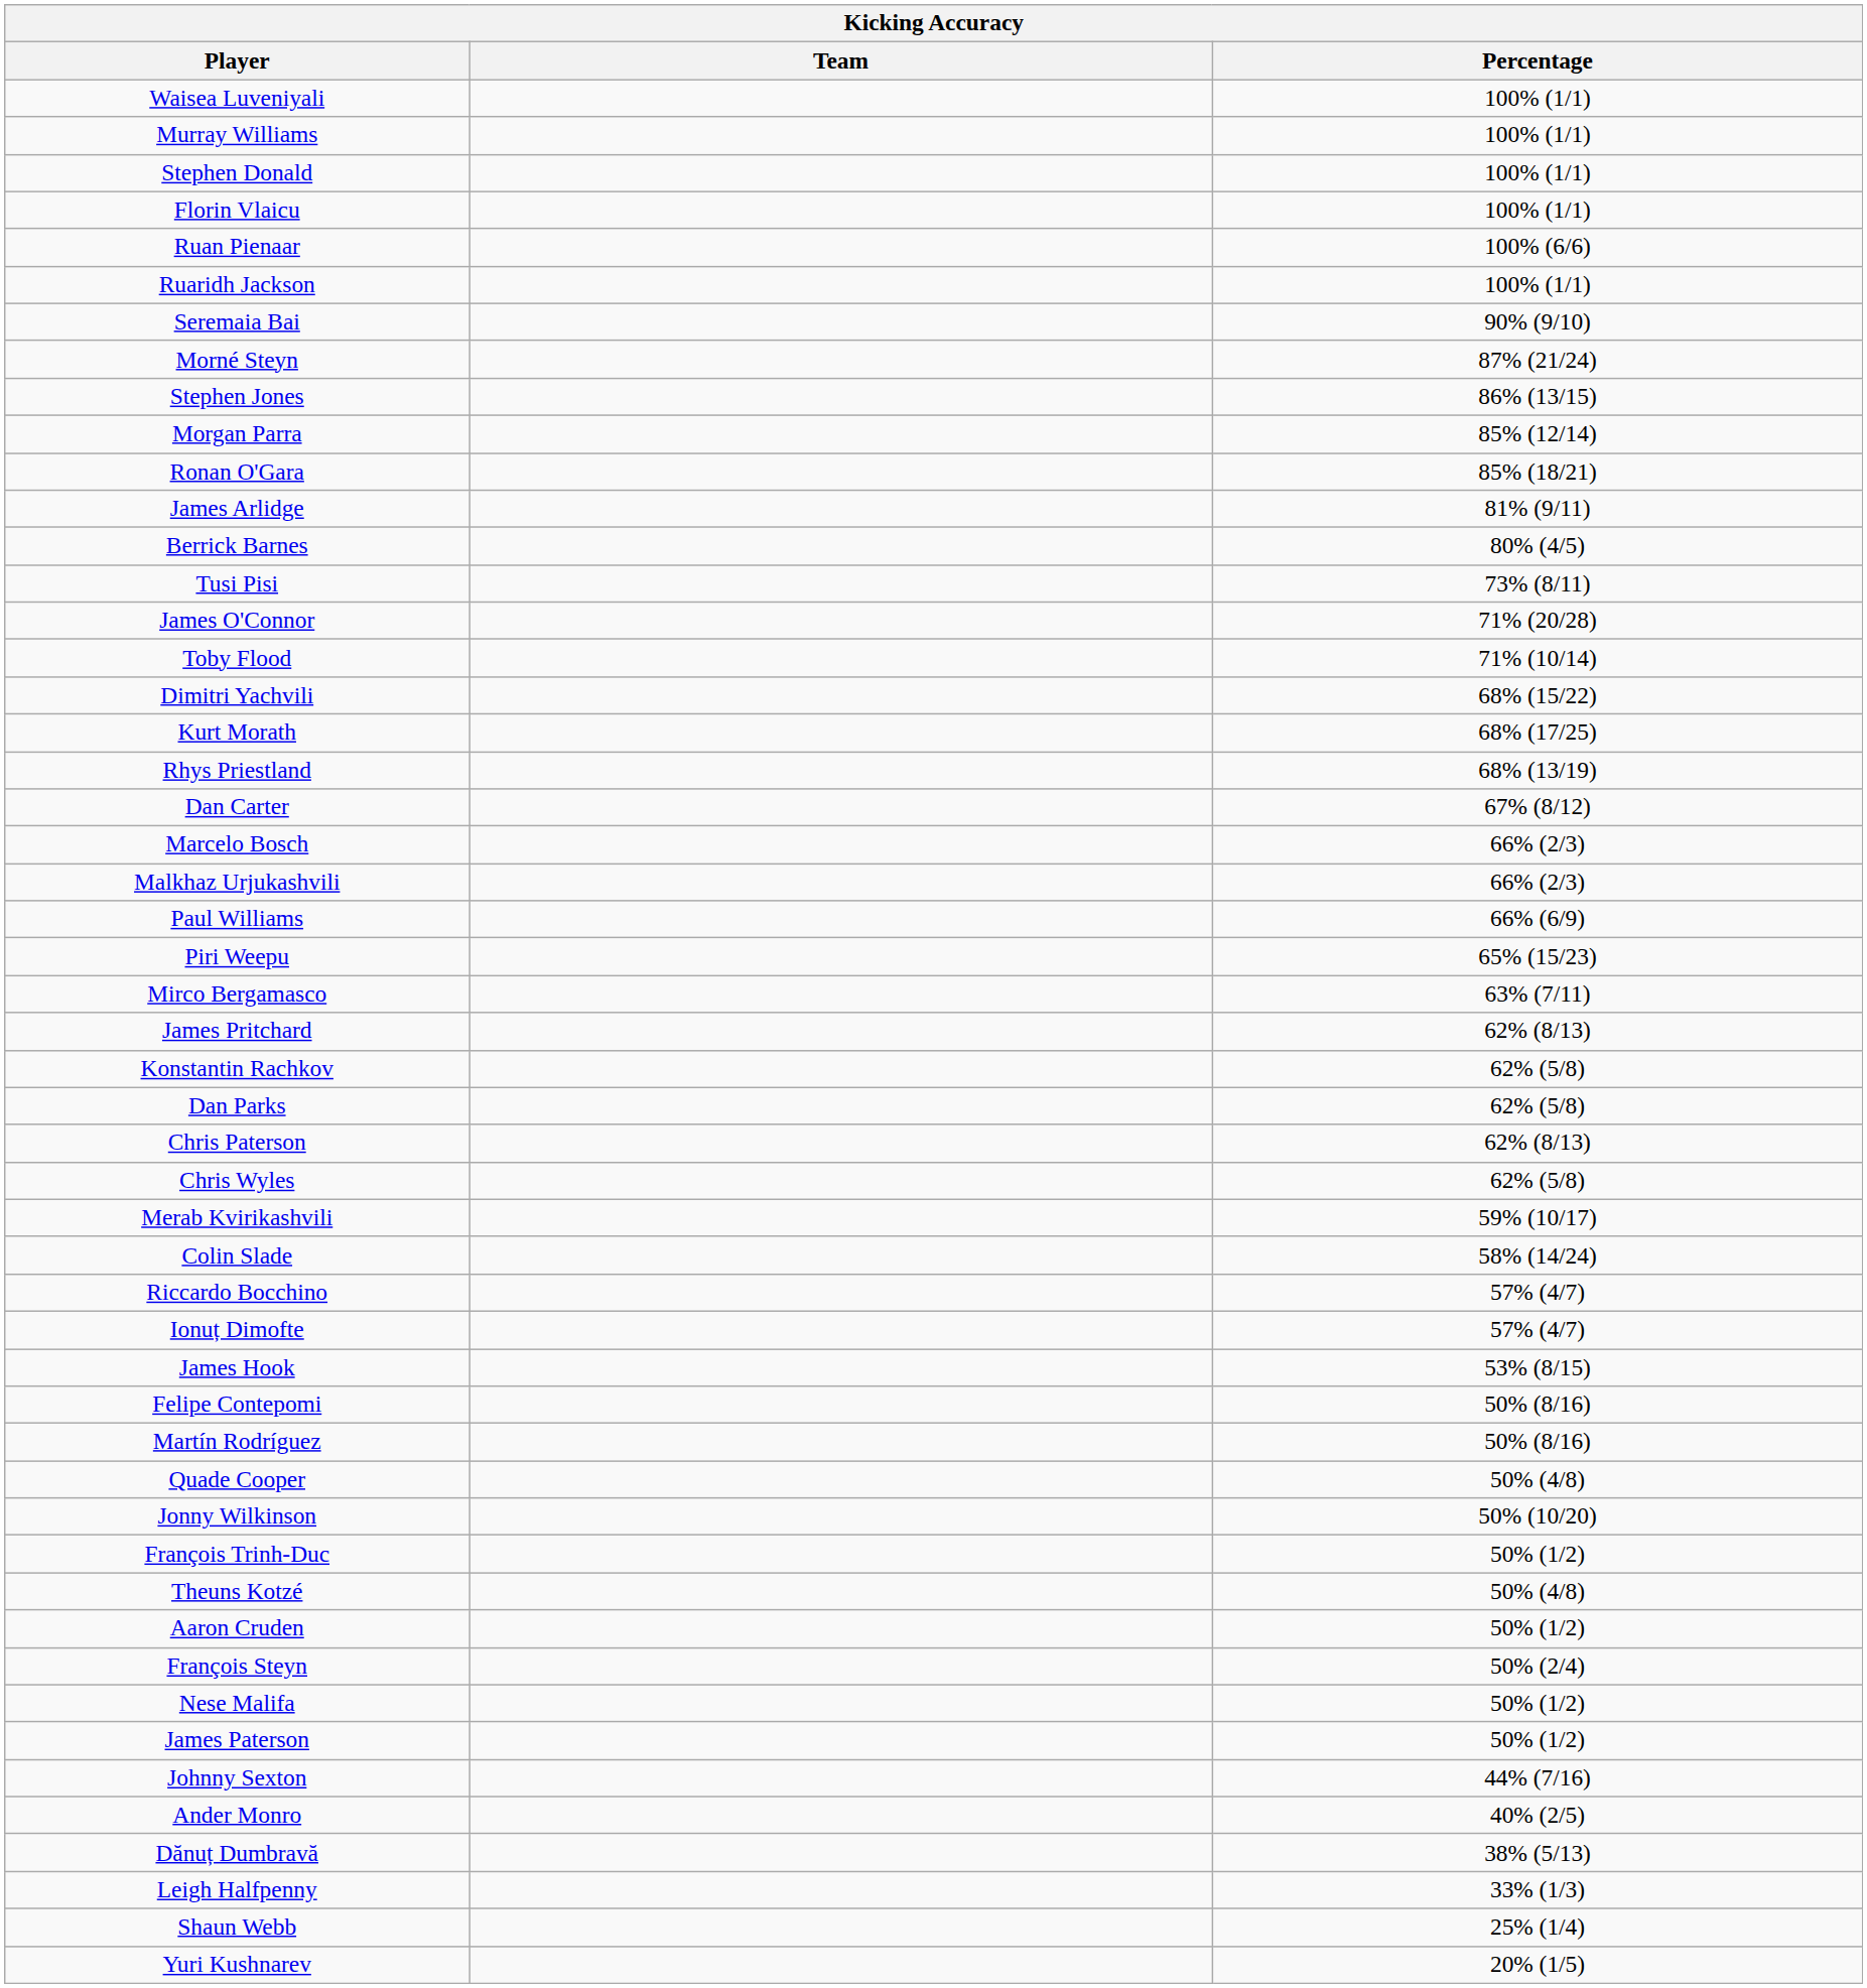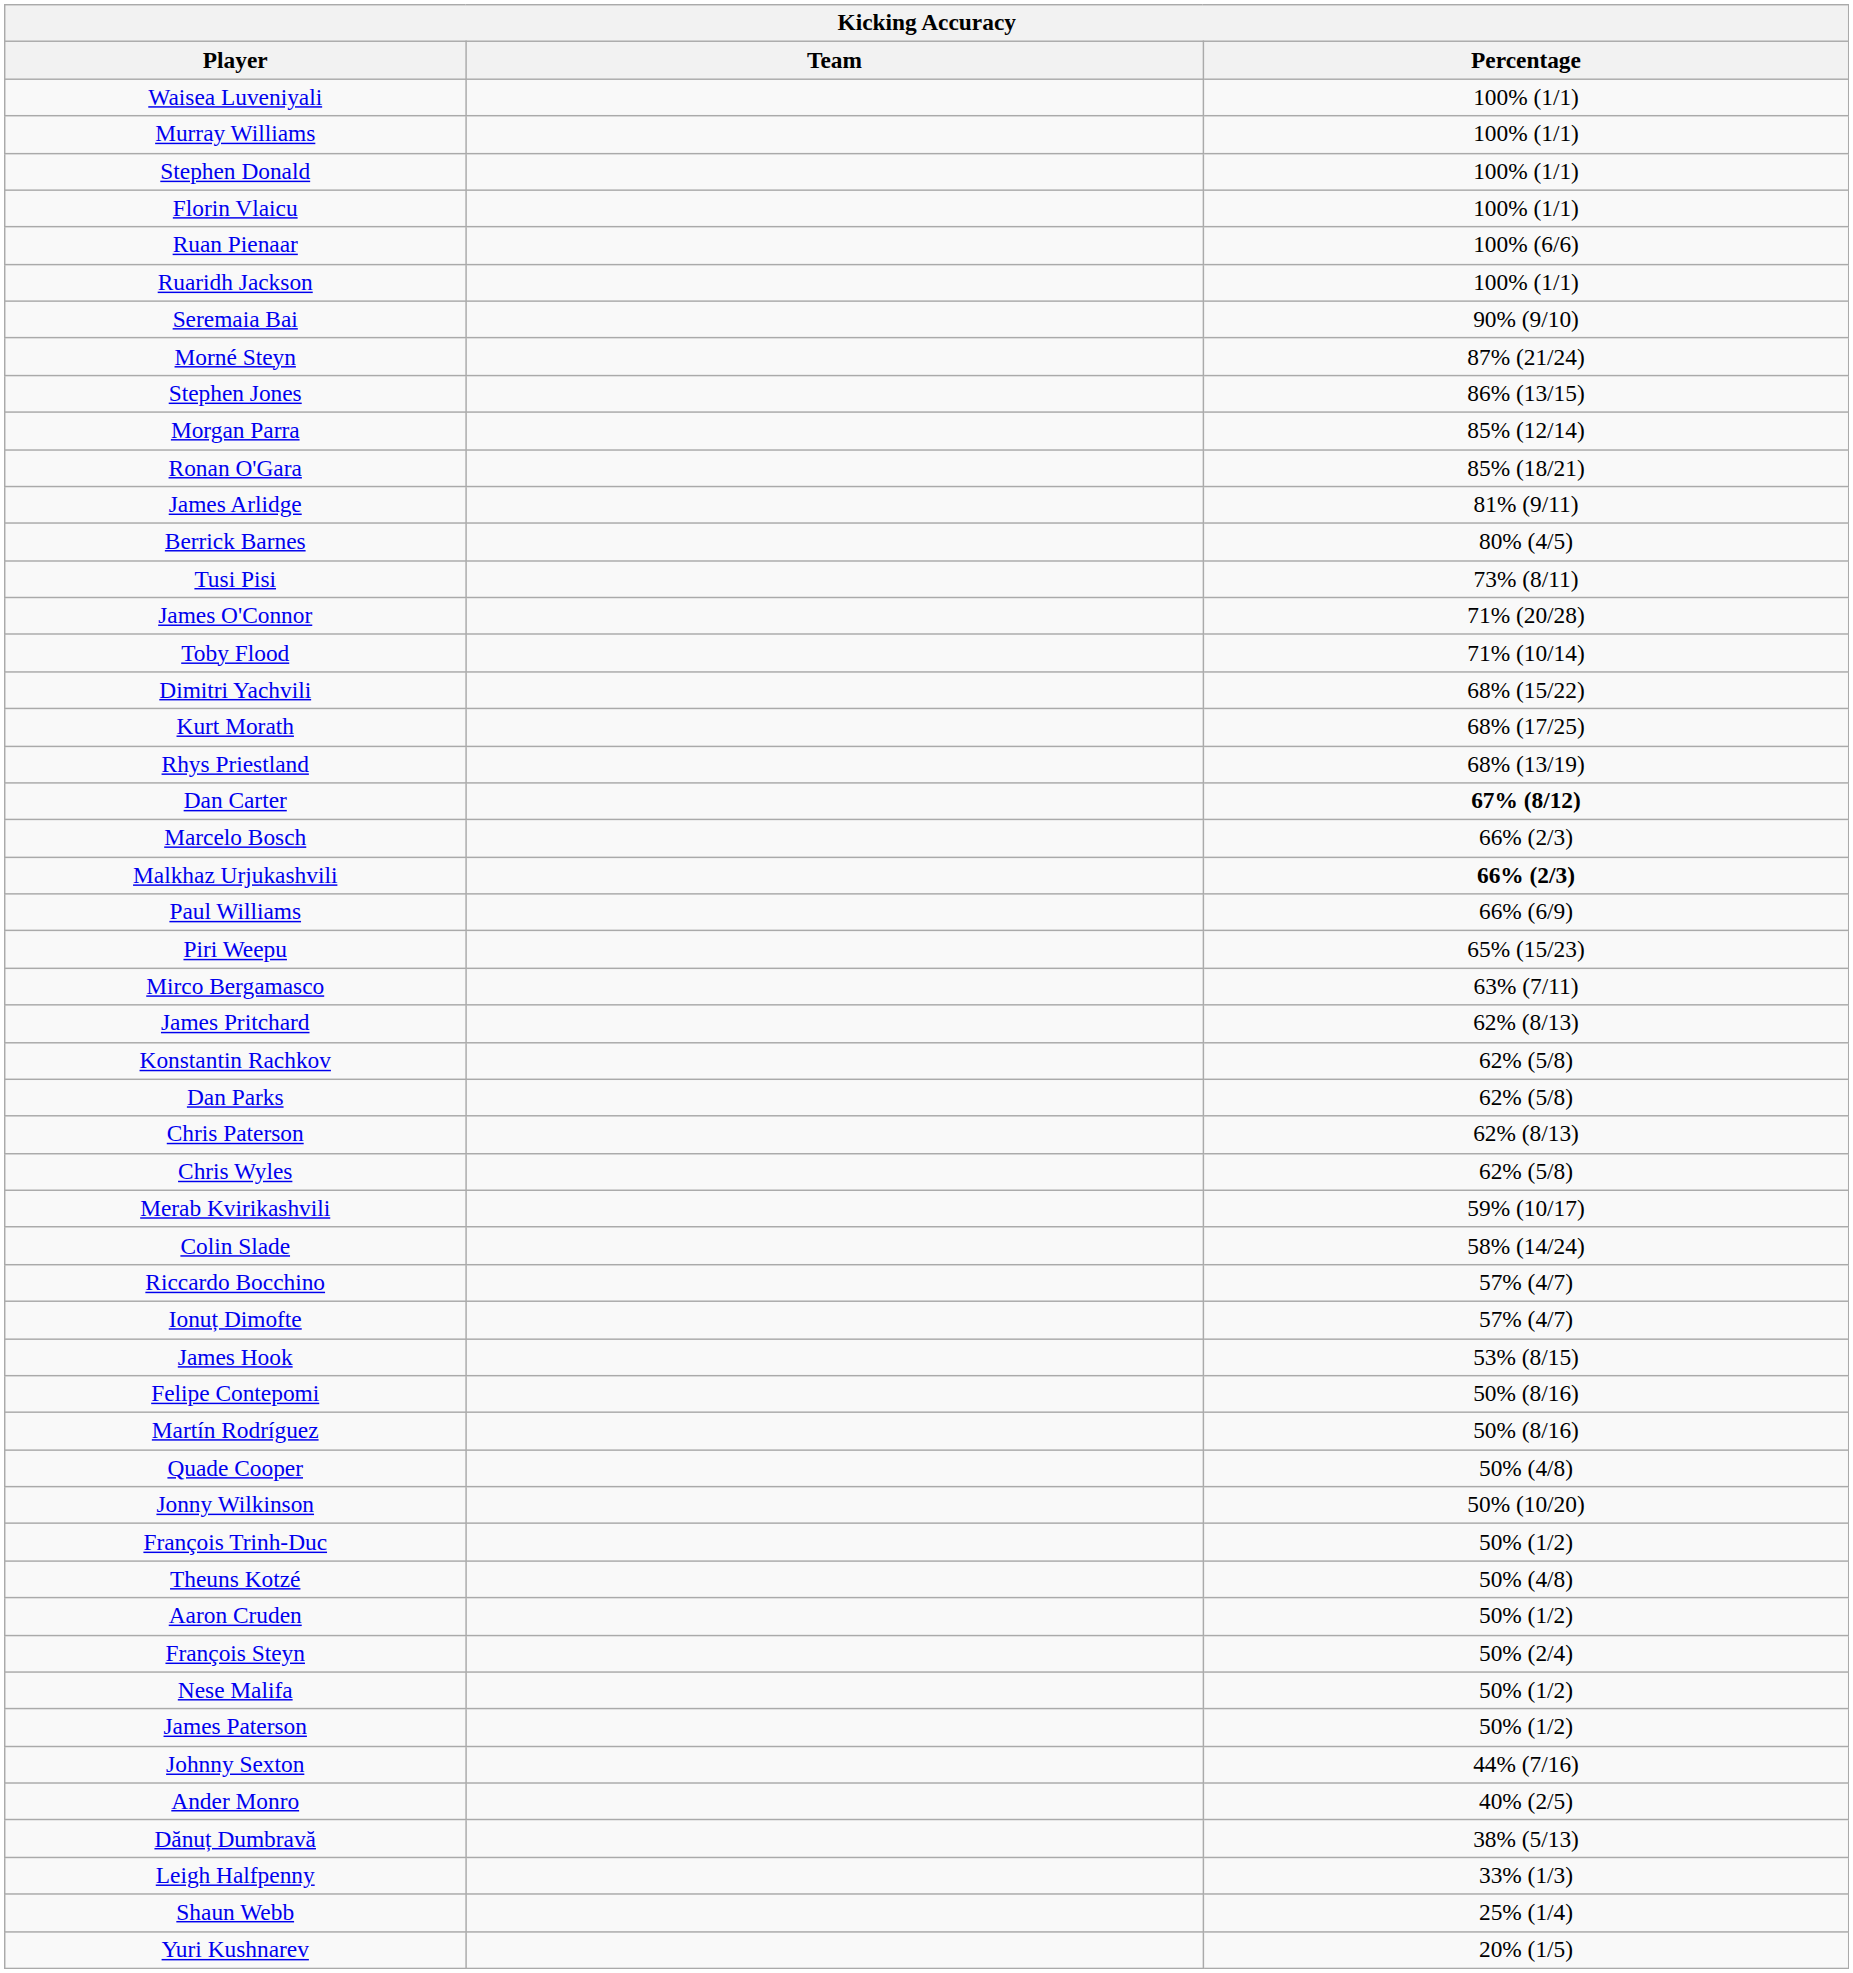Dan Carter | Percentage: normal -> bold
Malkhaz Urjukashvili | Percentage: normal -> bold
